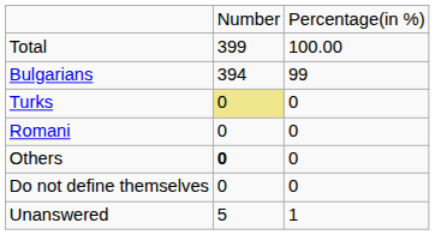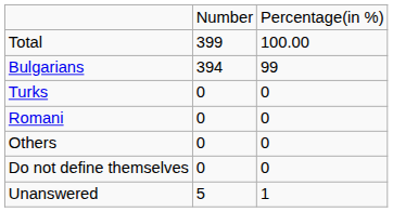Turks | column 2: khaki background -> no background
Others | column 2: bold -> normal
